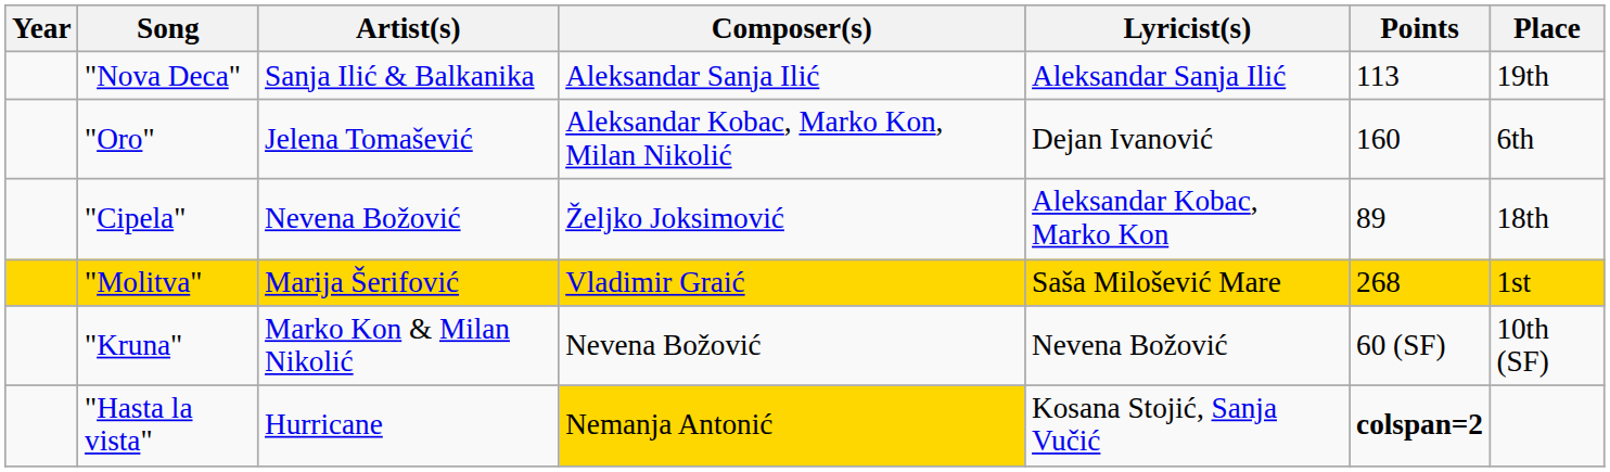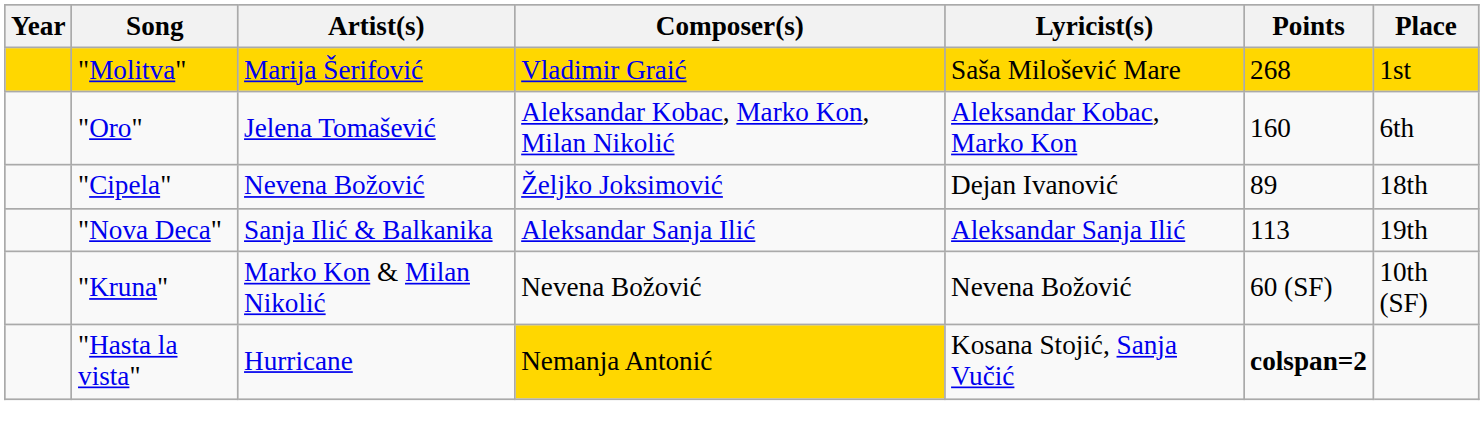rows swapped: "Molitva" <-> "Nova Deca"
"Oro" | Lyricist(s): Dejan Ivanović -> Aleksandar Kobac, Marko Kon
"Cipela" | Lyricist(s): Aleksandar Kobac, Marko Kon -> Dejan Ivanović
